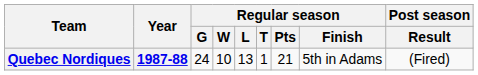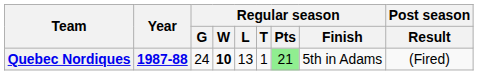Quebec Nordiques | Regular season / W: normal -> bold
Quebec Nordiques | Regular season / Pts: no background -> lightgreen background
